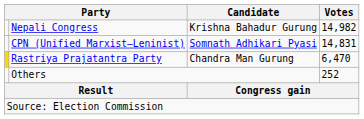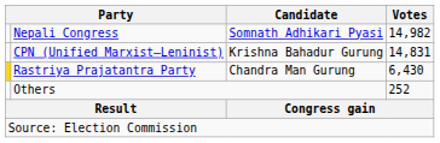Nepali Congress | Candidate: Krishna Bahadur Gurung -> Somnath Adhikari Pyasi
CPN (Unified Marxist–Leninist) | Candidate: Somnath Adhikari Pyasi -> Krishna Bahadur Gurung
Rastriya Prajatantra Party | Votes: 6,470 -> 6,430
